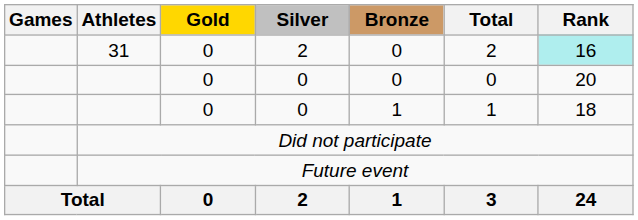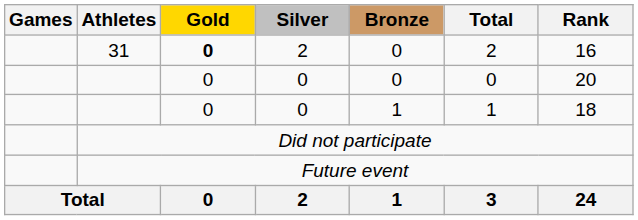31 | Gold: normal -> bold
31 | Rank: paleturquoise background -> no background
